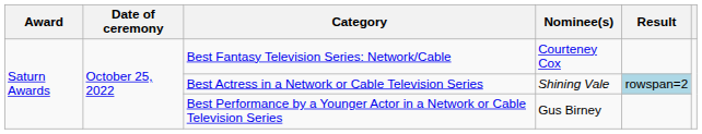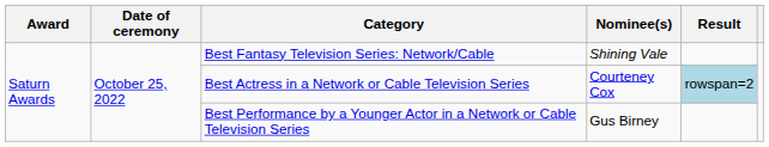Best Fantasy Television Series: Network/Cable | Nominee(s): Courteney Cox -> Shining Vale
Best Actress in a Network or Cable Television Series | Nominee(s): Shining Vale -> Courteney Cox
